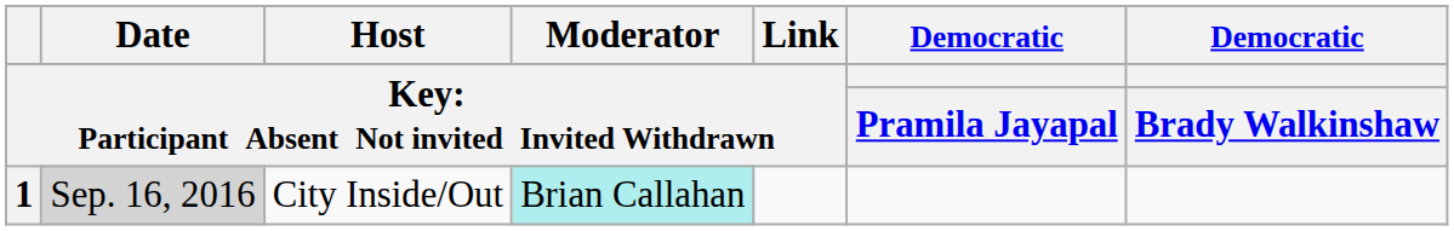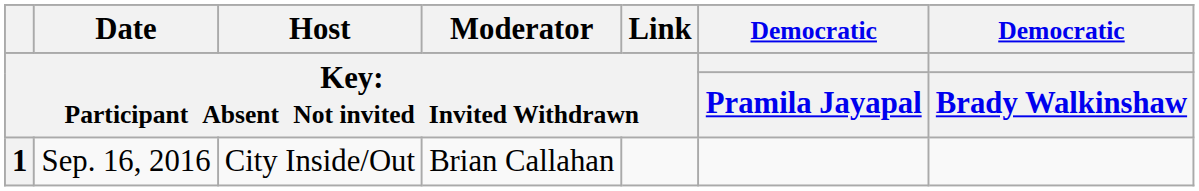1 | column 2: lightgrey background -> no background
1 | column 4: paleturquoise background -> no background
